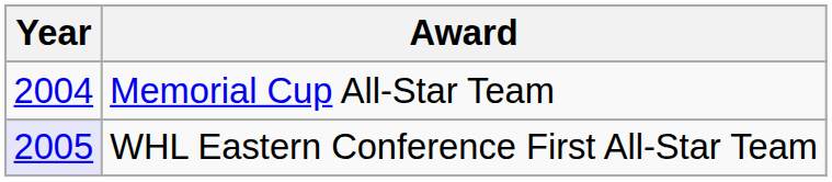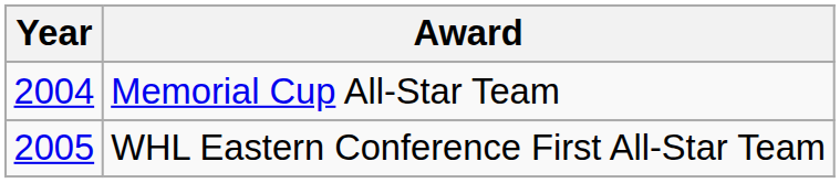row 3 | Year: lavender background -> no background
